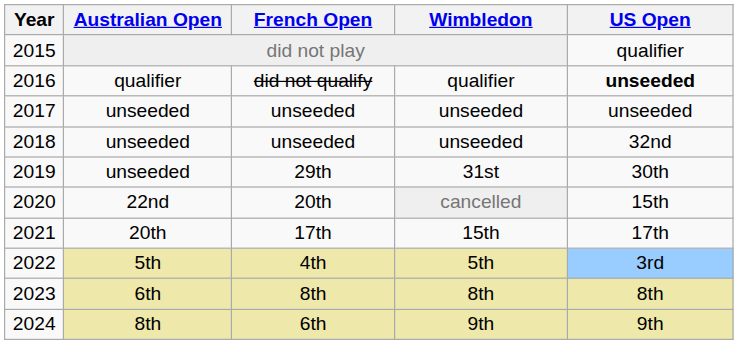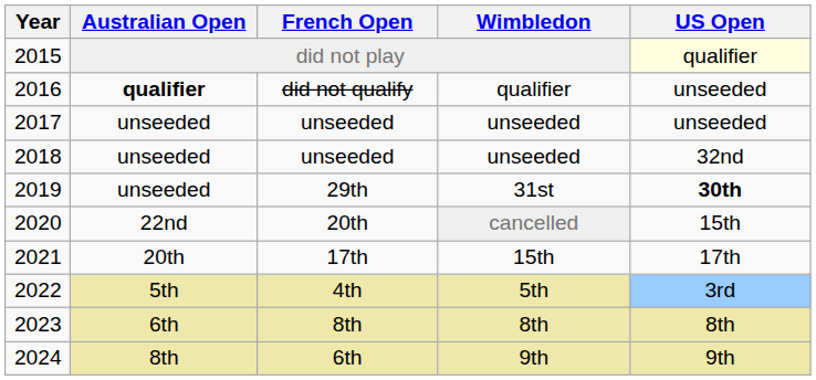did not play | US Open: no background -> lightyellow background
did not qualify | Australian Open: normal -> bold
did not qualify | US Open: bold -> normal
29th | US Open: normal -> bold
